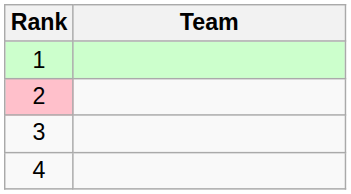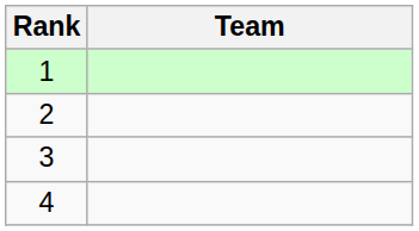2 | Rank: pink background -> no background
